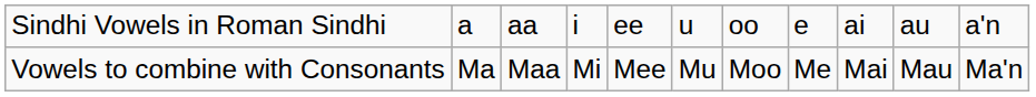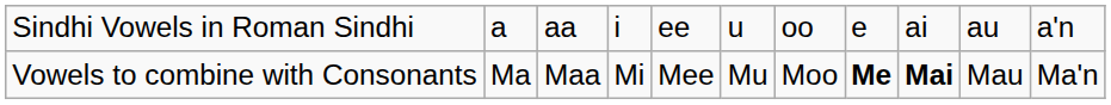Vowels to combine with Consonants | column 8: normal -> bold
Vowels to combine with Consonants | column 9: normal -> bold
